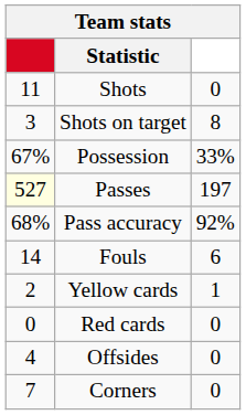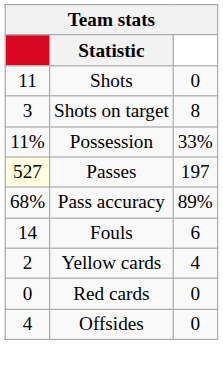Possession | column 1: 67% -> 11%
Pass accuracy | column 3: 92% -> 89%
Yellow cards | column 3: 1 -> 4
- row: 7 | Corners | 0
